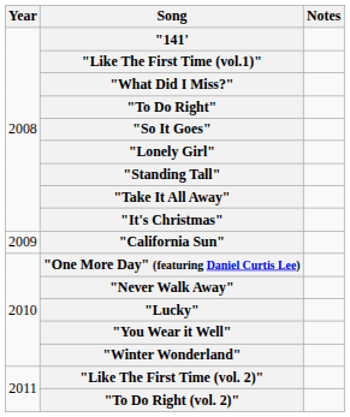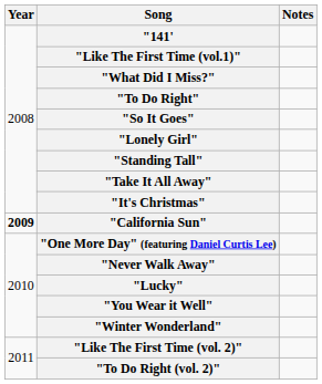"California Sun" | Year: normal -> bold
